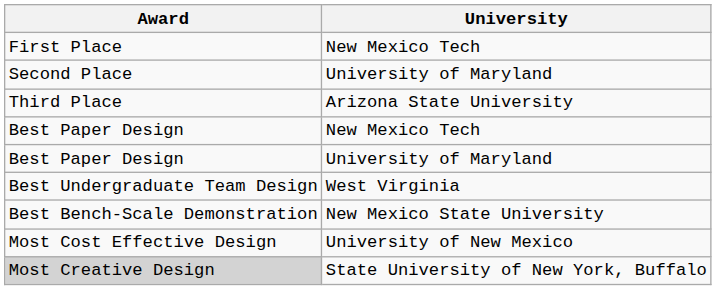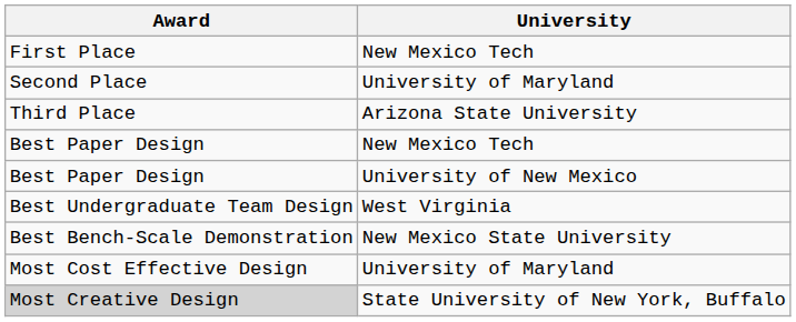row 6 | University: University of Maryland -> University of New Mexico
row 9 | University: University of New Mexico -> University of Maryland
